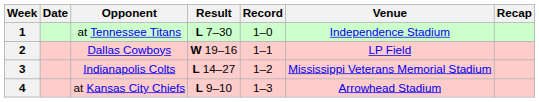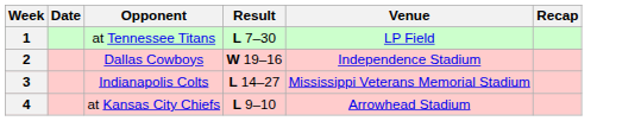- column: Record | 1–0 | 1–1 | 1–2 | 1–3
1 | Venue: Independence Stadium -> LP Field
2 | Venue: LP Field -> Independence Stadium
